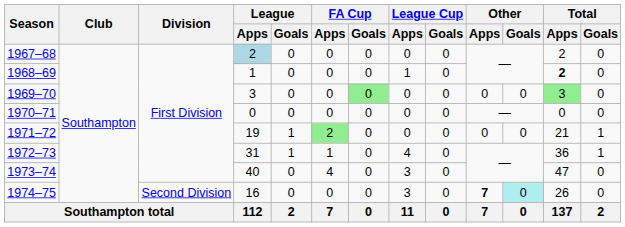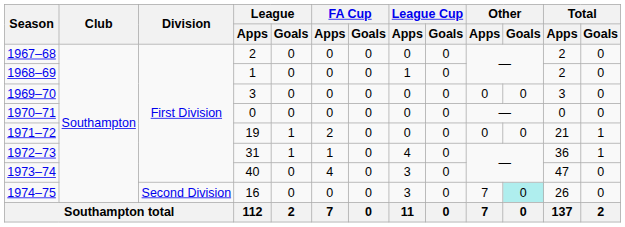1967–68 | League / Apps: lightblue background -> no background
1968–69 | Total / Apps: bold -> normal
1969–70 | FA Cup / Goals: lightgreen background -> no background
1969–70 | Total / Apps: lightgreen background -> no background
1971–72 | FA Cup / Apps: lightgreen background -> no background
1974–75 | Other / Apps: bold -> normal
